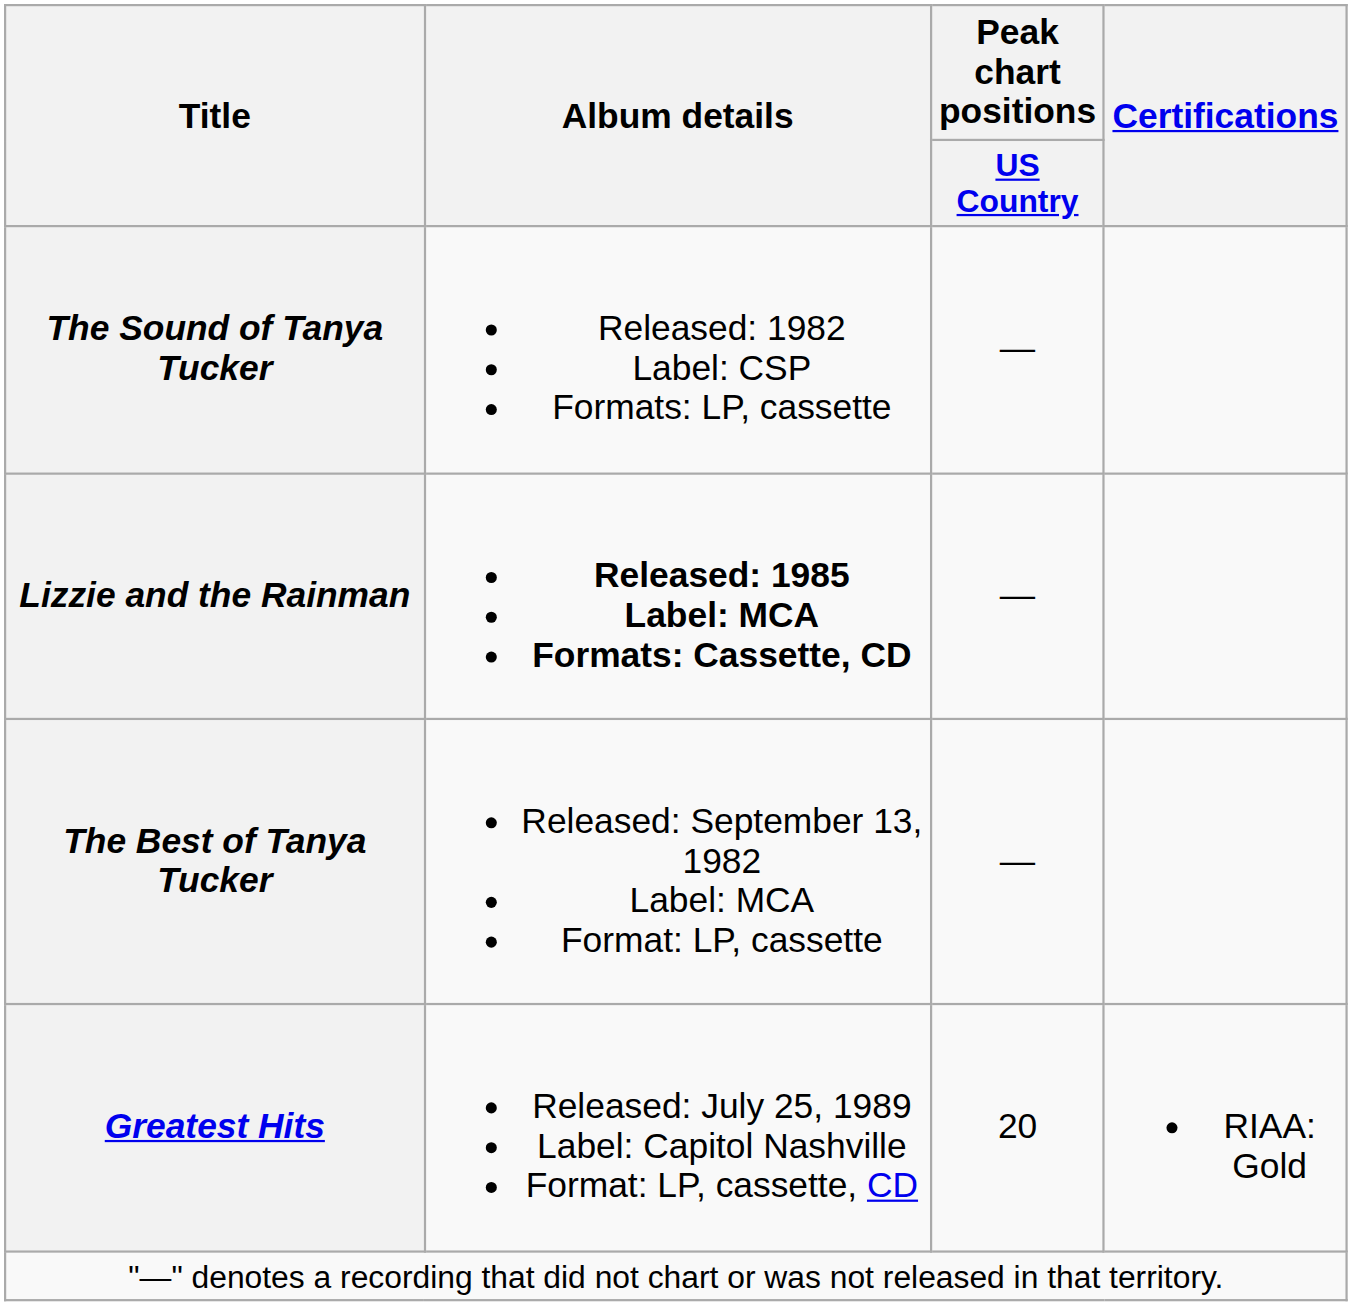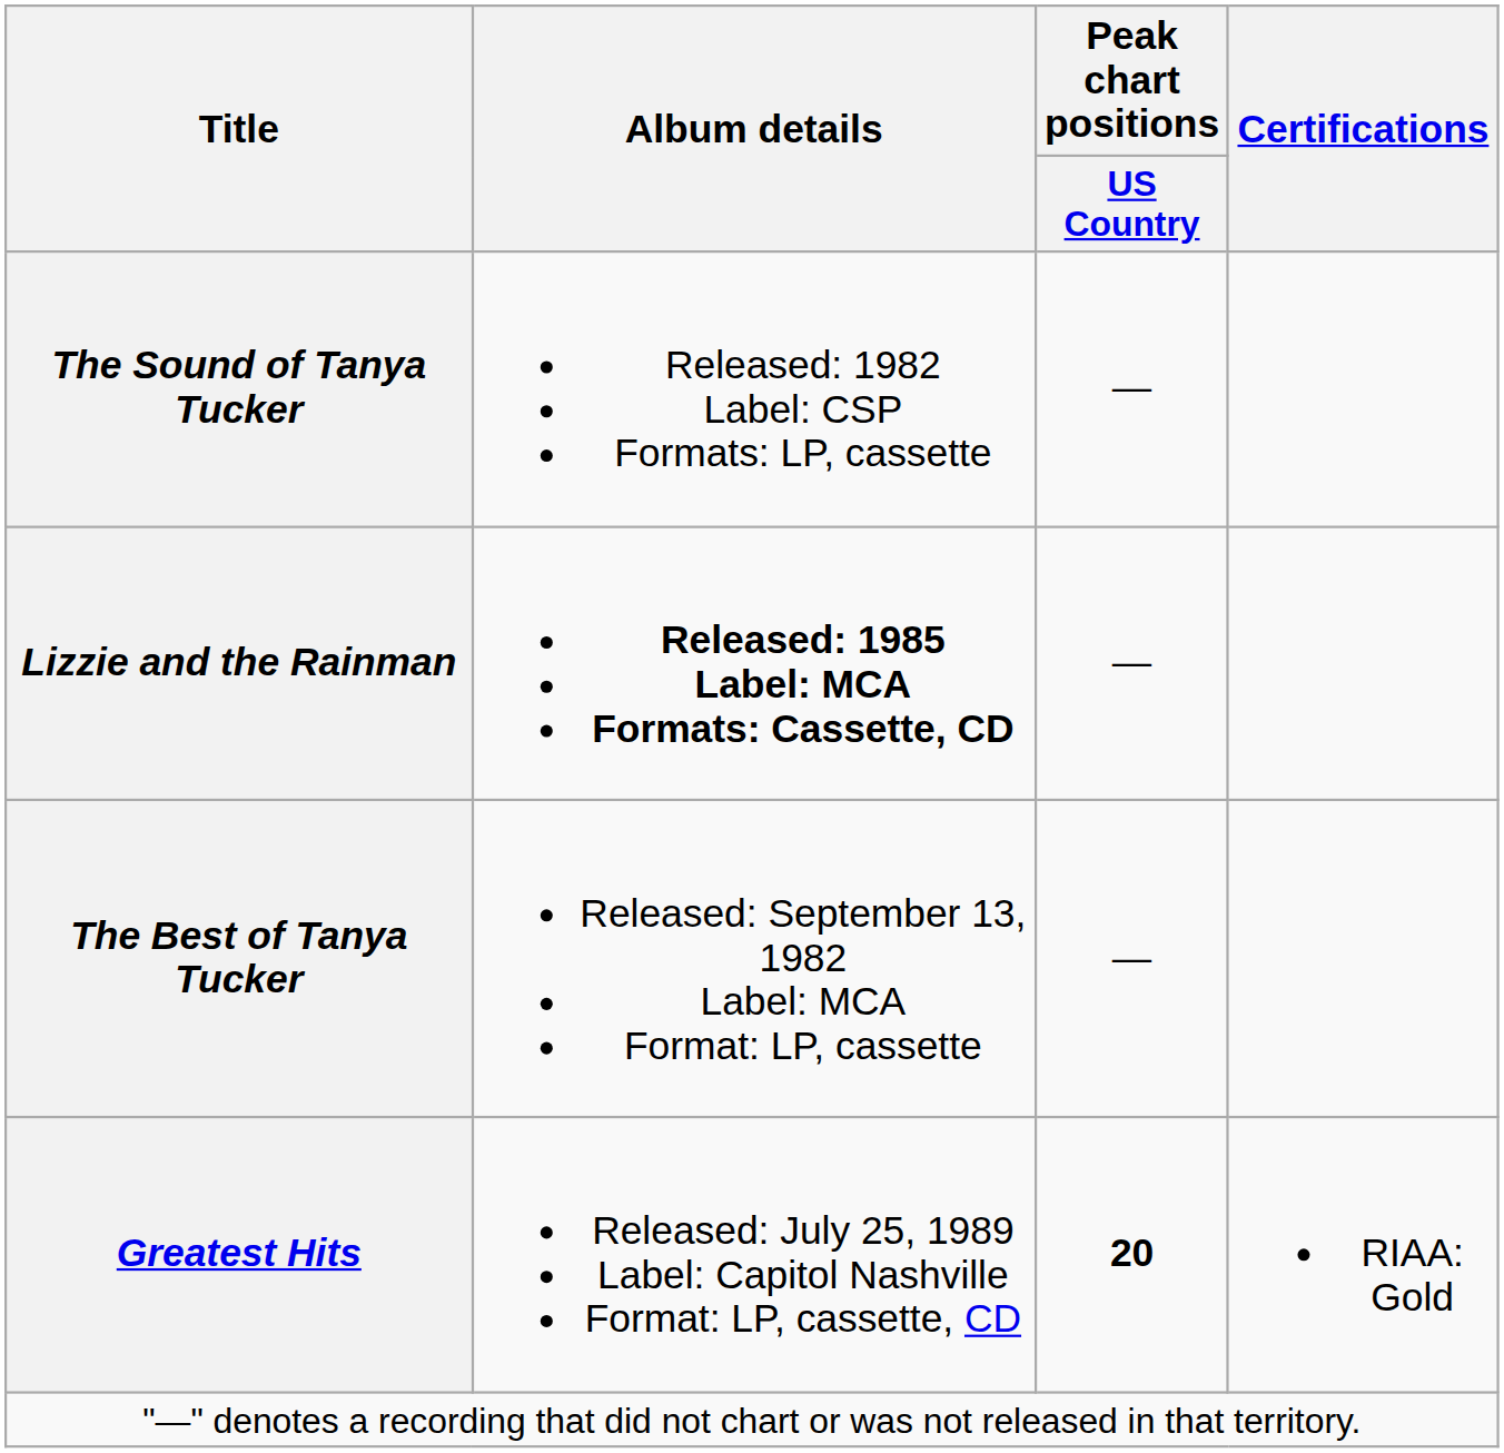Greatest Hits | Peak chart positions / US Country: normal -> bold
